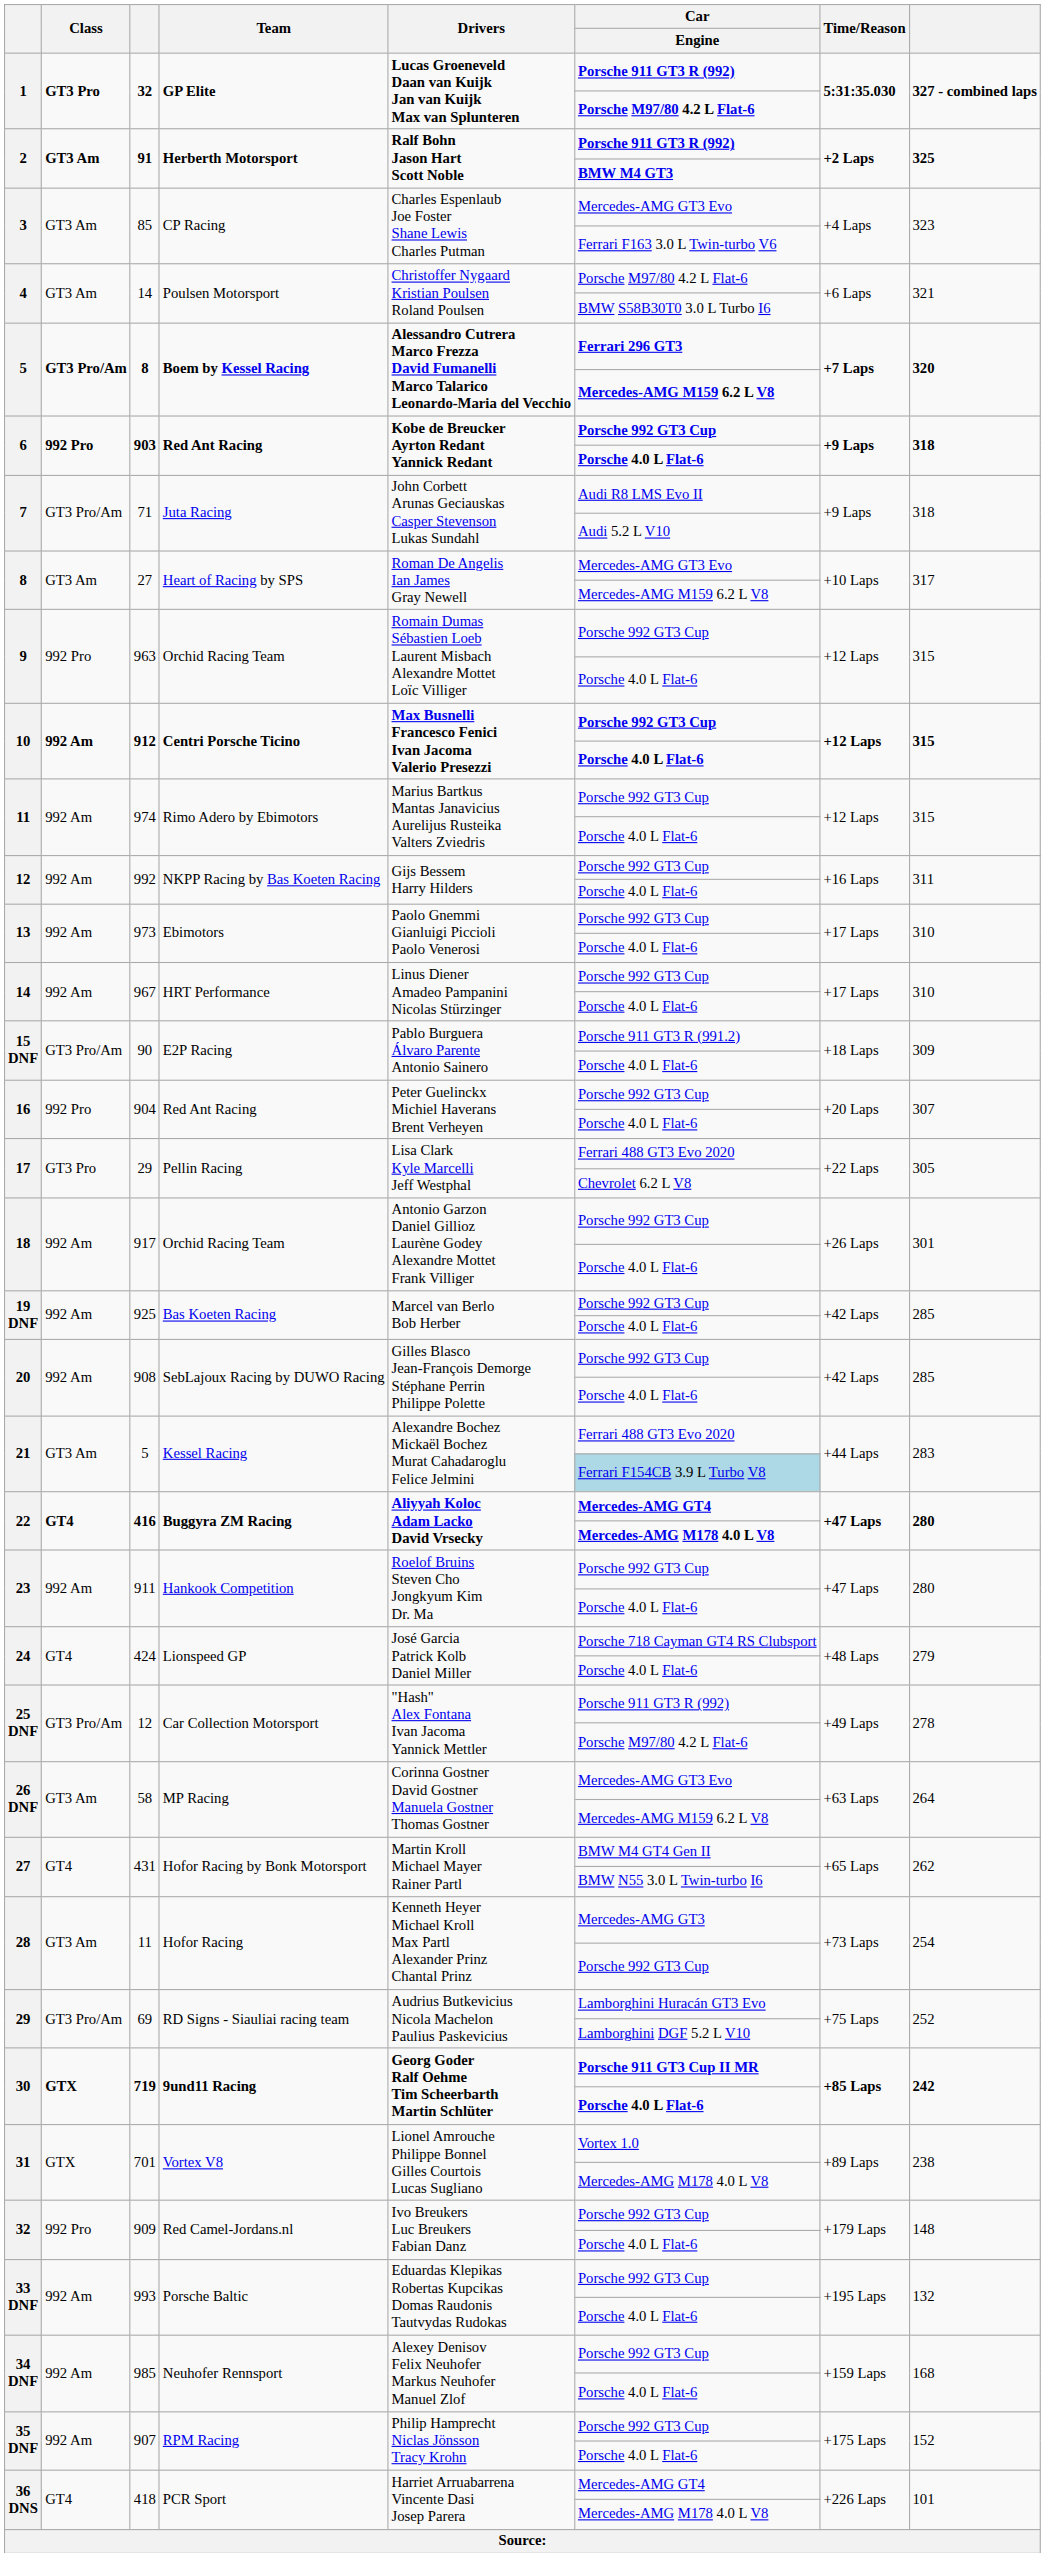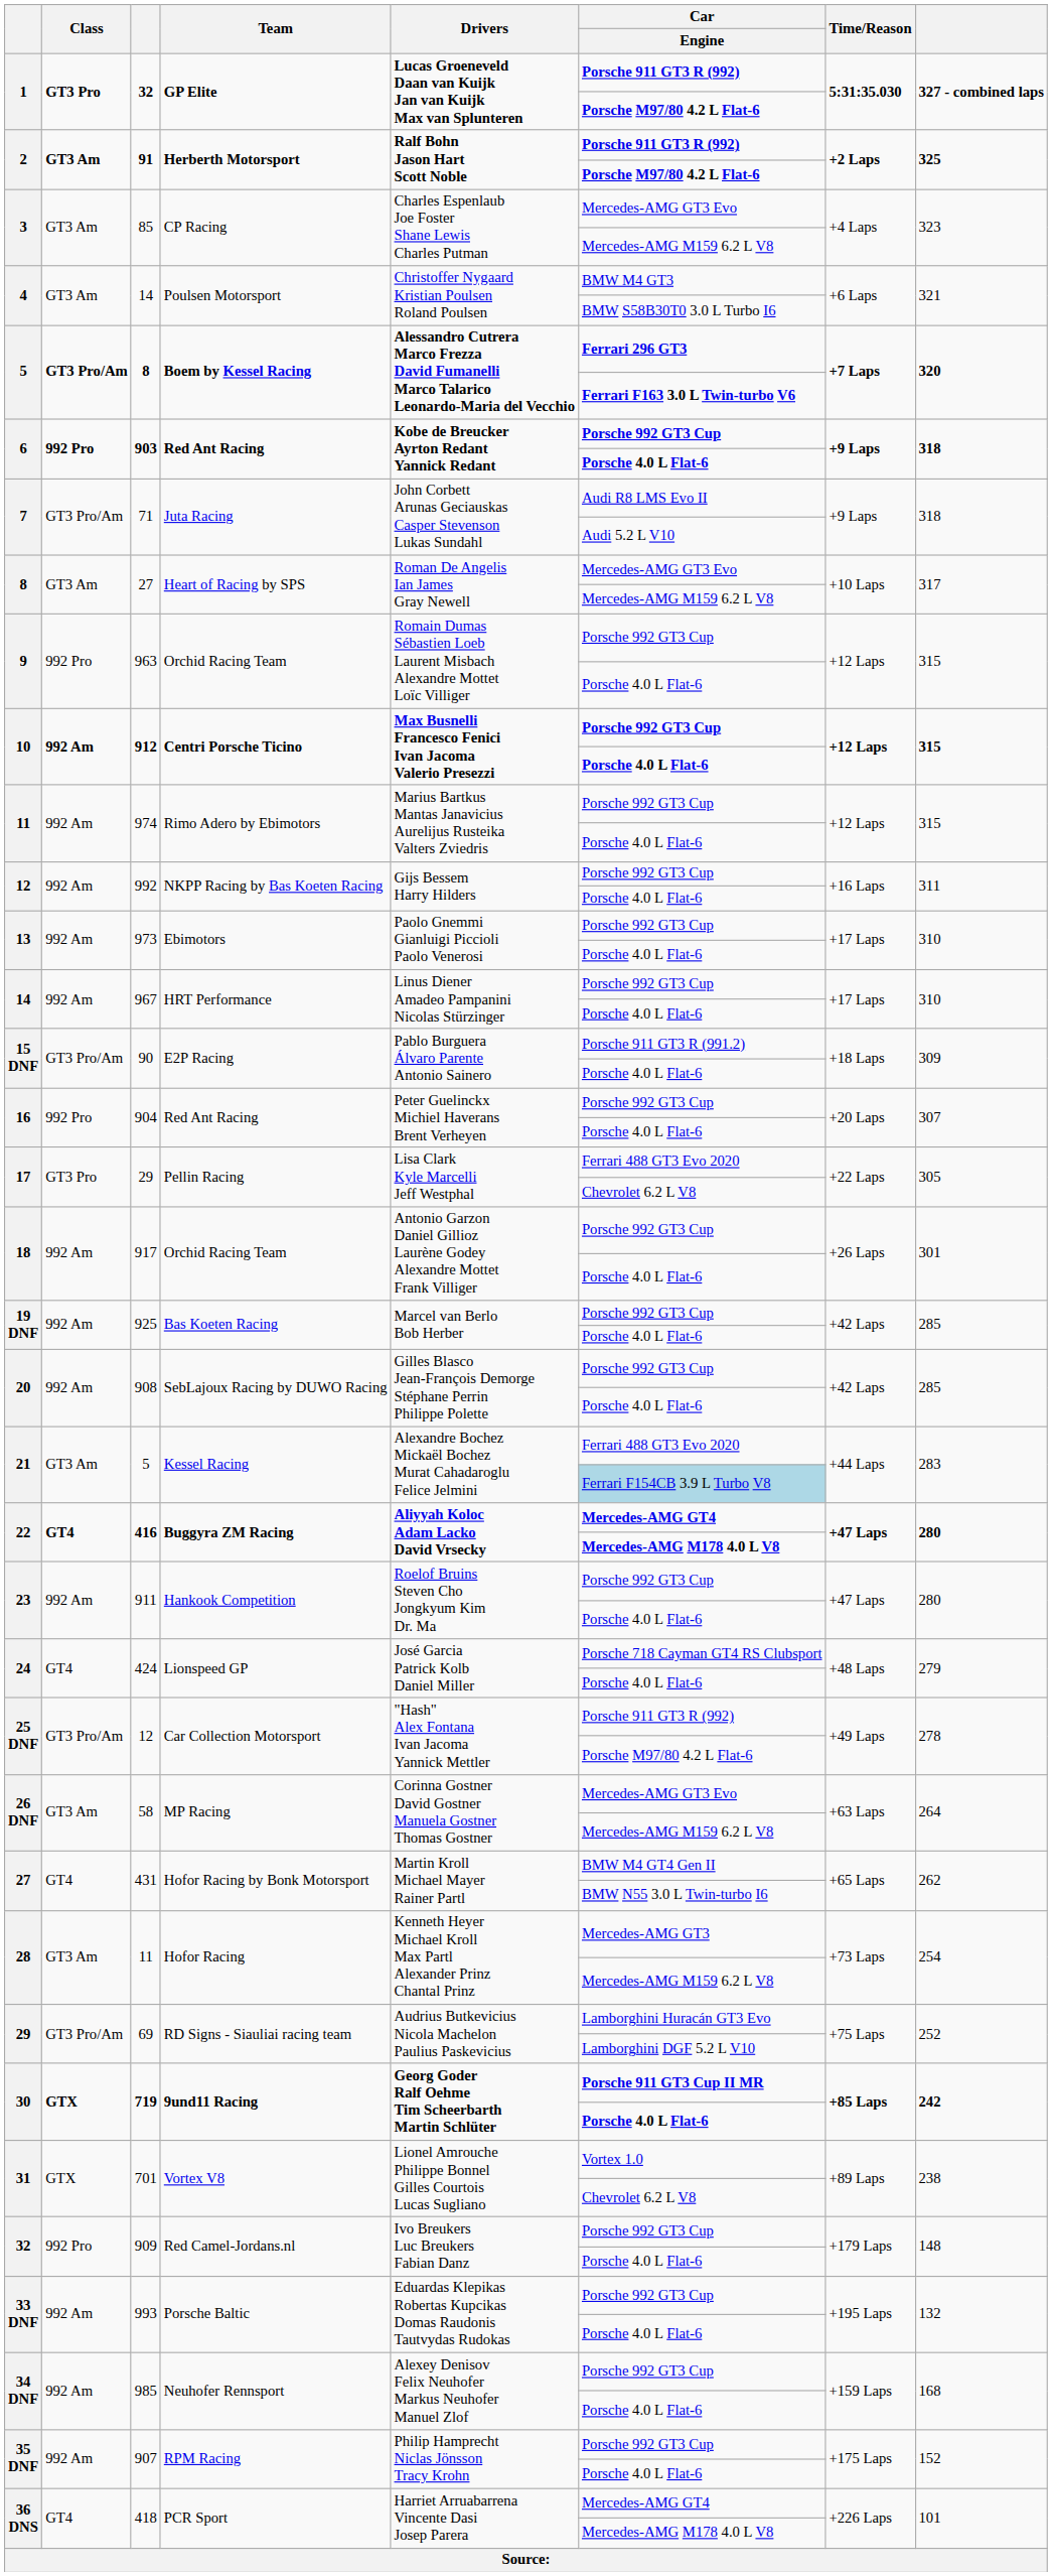row 6 | Car / Engine: BMW M4 GT3 -> Porsche M97/80 4.2 L Flat-6
row 8 | Car / Engine: Ferrari F163 3.0 L Twin-turbo V6 -> Mercedes-AMG M159 6.2 L V8
row 9 | Car / Engine: Porsche M97/80 4.2 L Flat-6 -> BMW M4 GT3
row 12 | Car / Engine: Mercedes-AMG M159 6.2 L V8 -> Ferrari F163 3.0 L Twin-turbo V6
row 58 | Car / Engine: Porsche 992 GT3 Cup -> Mercedes-AMG M159 6.2 L V8
row 64 | Car / Engine: Mercedes-AMG M178 4.0 L V8 -> Chevrolet 6.2 L V8
